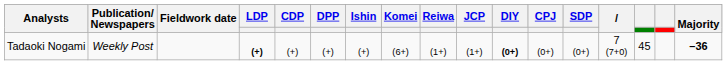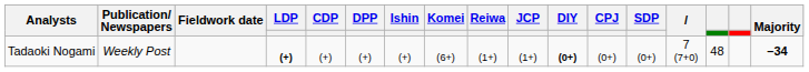Tadaoki Nogami | column 15: 45 -> 48
Tadaoki Nogami | Majority: –36 -> –34
